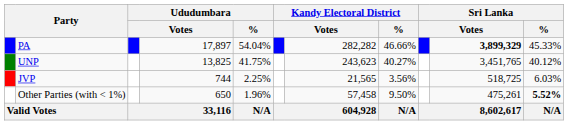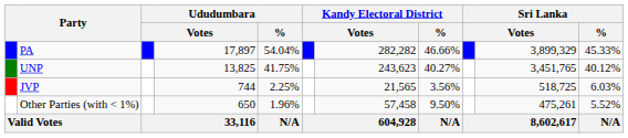PA | column 10: bold -> normal
Other Parties (with < 1%) | Sri Lanka / %: bold -> normal
